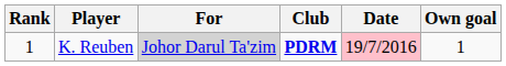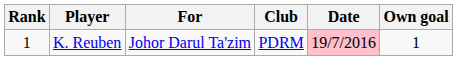K. Reuben | For: lightgrey background -> no background
K. Reuben | Club: bold -> normal
